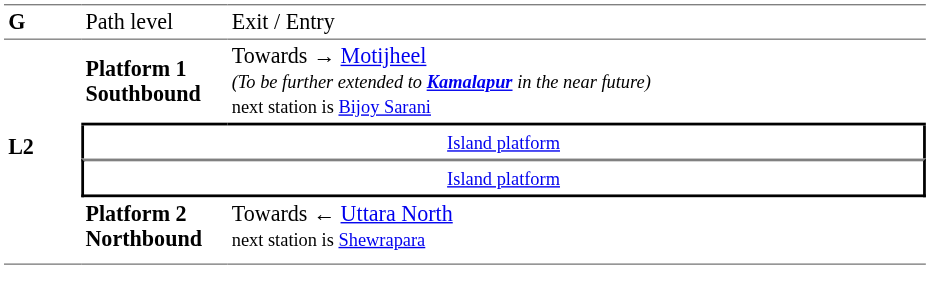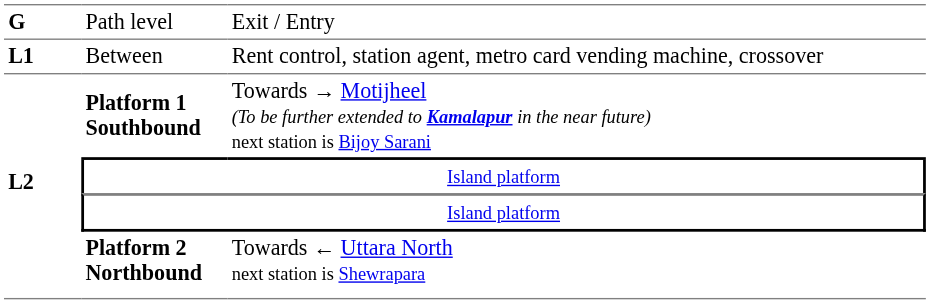+ row: L1 | Between | Rent control, station agent, metro card vending machine, crossover
